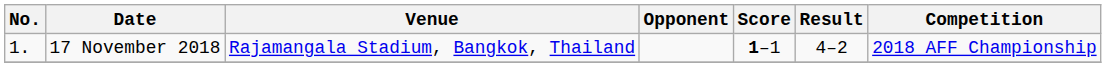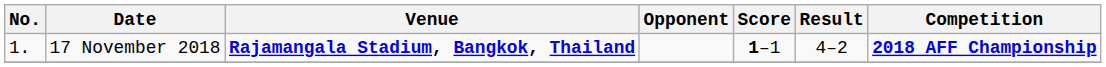17 November 2018 | Venue: normal -> bold
17 November 2018 | Competition: normal -> bold
